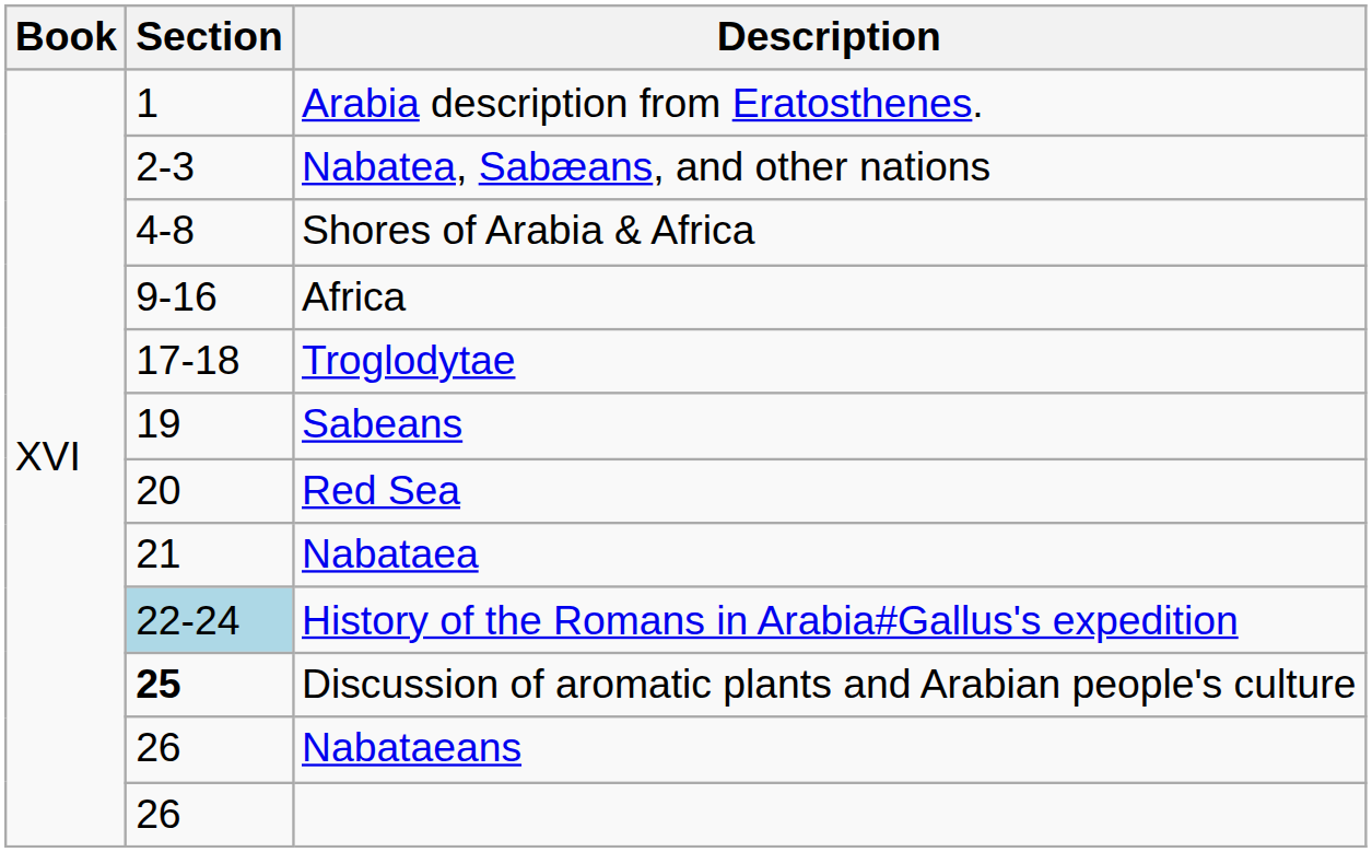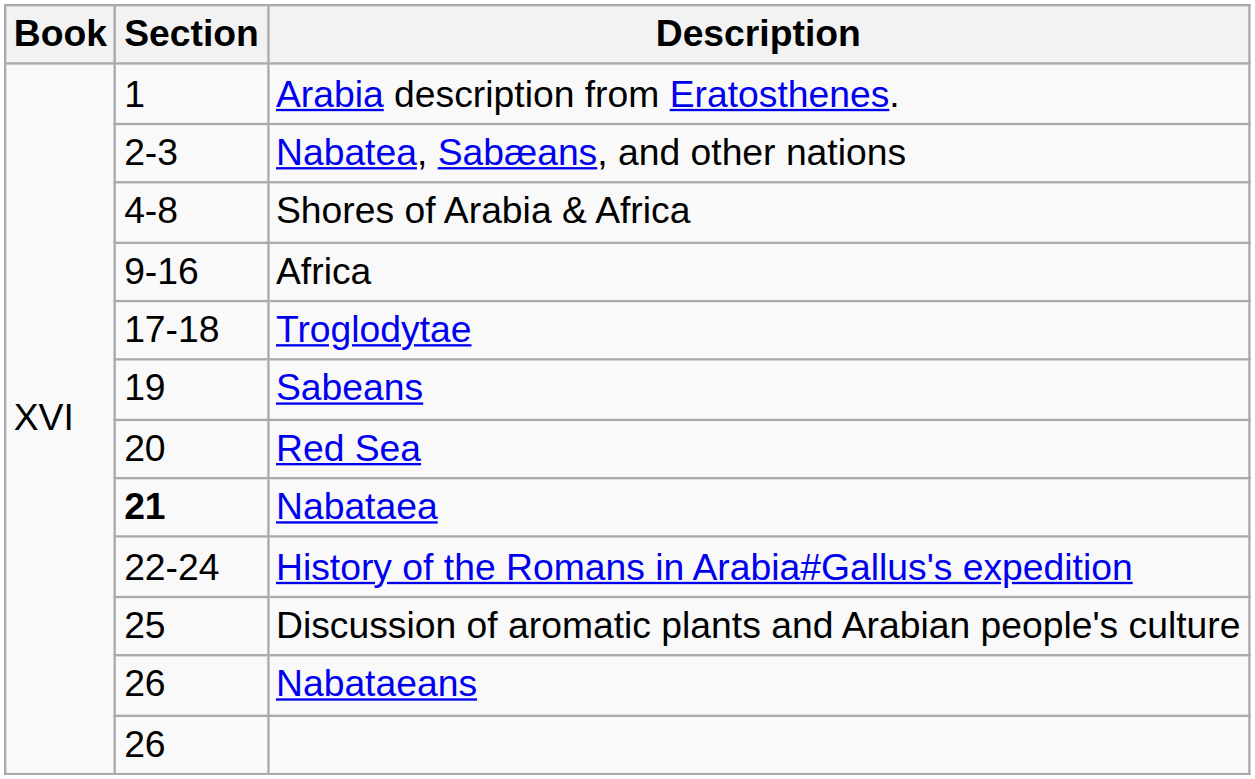Nabataea | Section: normal -> bold
History of the Romans in Arabia#Gallus's expedition | Section: lightblue background -> no background
Discussion of aromatic plants and Arabian people's culture | Section: bold -> normal
